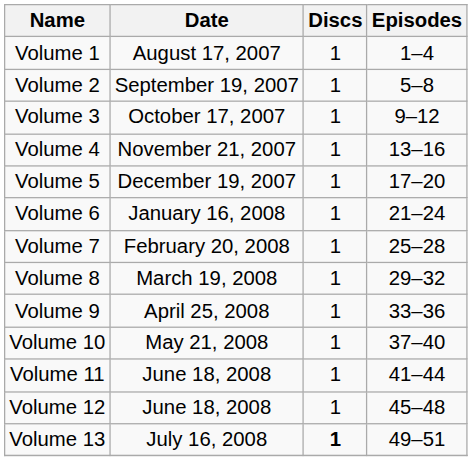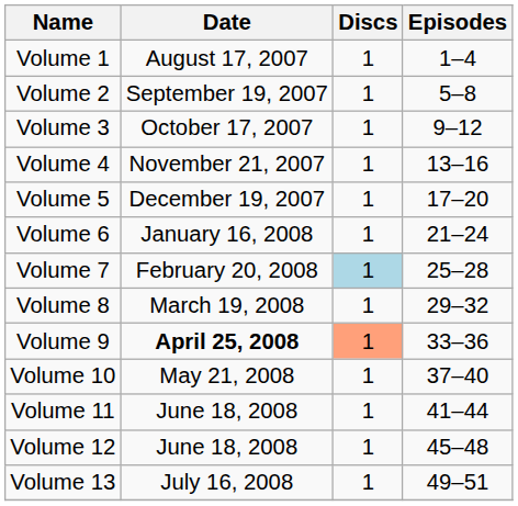Volume 7 | Discs: no background -> lightblue background
Volume 9 | Date: normal -> bold
Volume 9 | Discs: no background -> lightsalmon background
Volume 13 | Discs: bold -> normal
